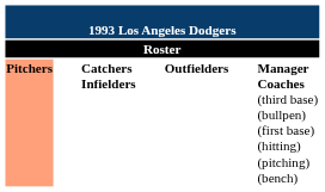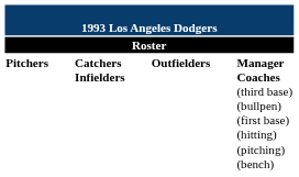Pitchers | column 1: lightsalmon background -> no background
